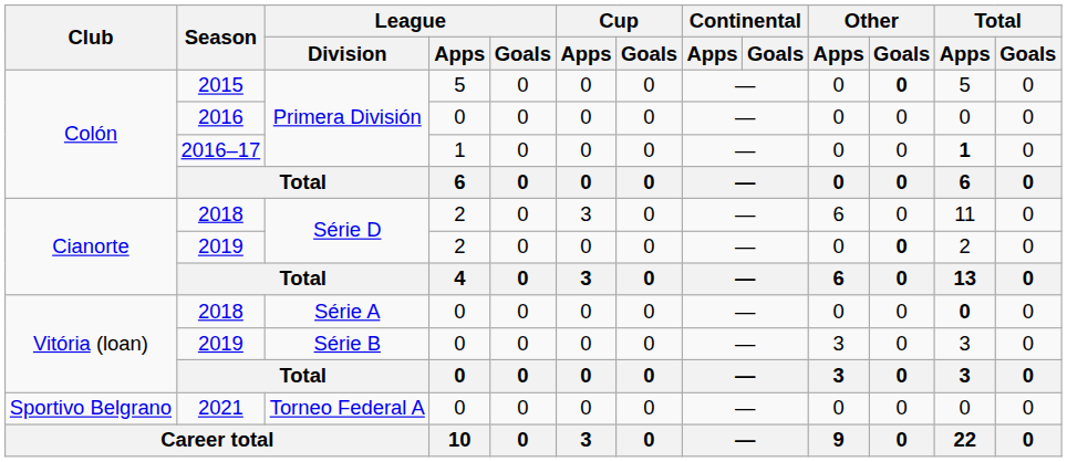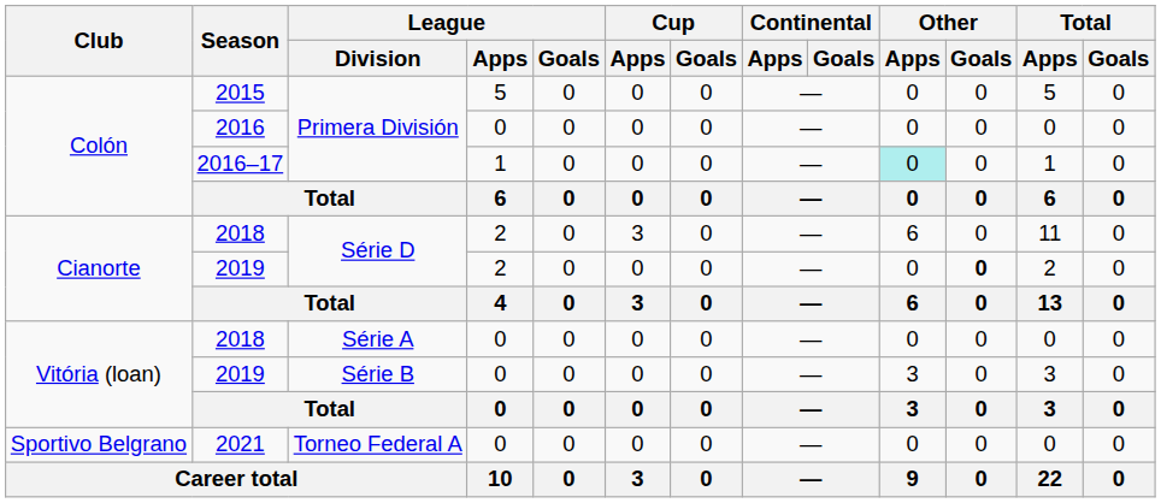2015 | Other / Goals: bold -> normal
2016–17 | Other / Apps: no background -> paleturquoise background
2016–17 | Total / Apps: bold -> normal
2018 / Série A | Total / Apps: bold -> normal
